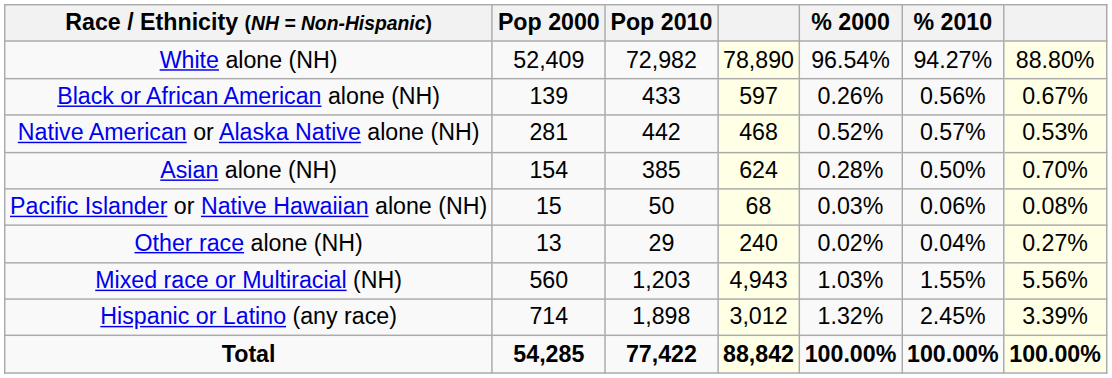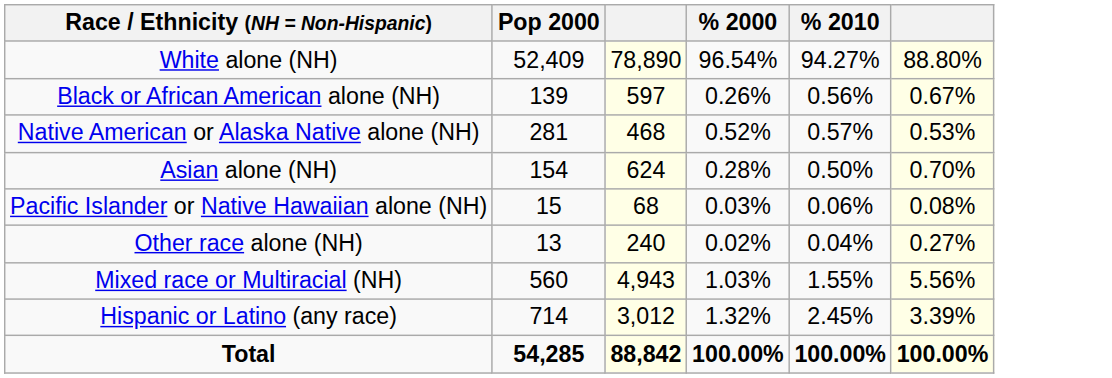- column: Pop 2010 | 72,982 | 433 | 442 | 385 | 50 | 29 | 1,203 | 1,898 | 77,422
